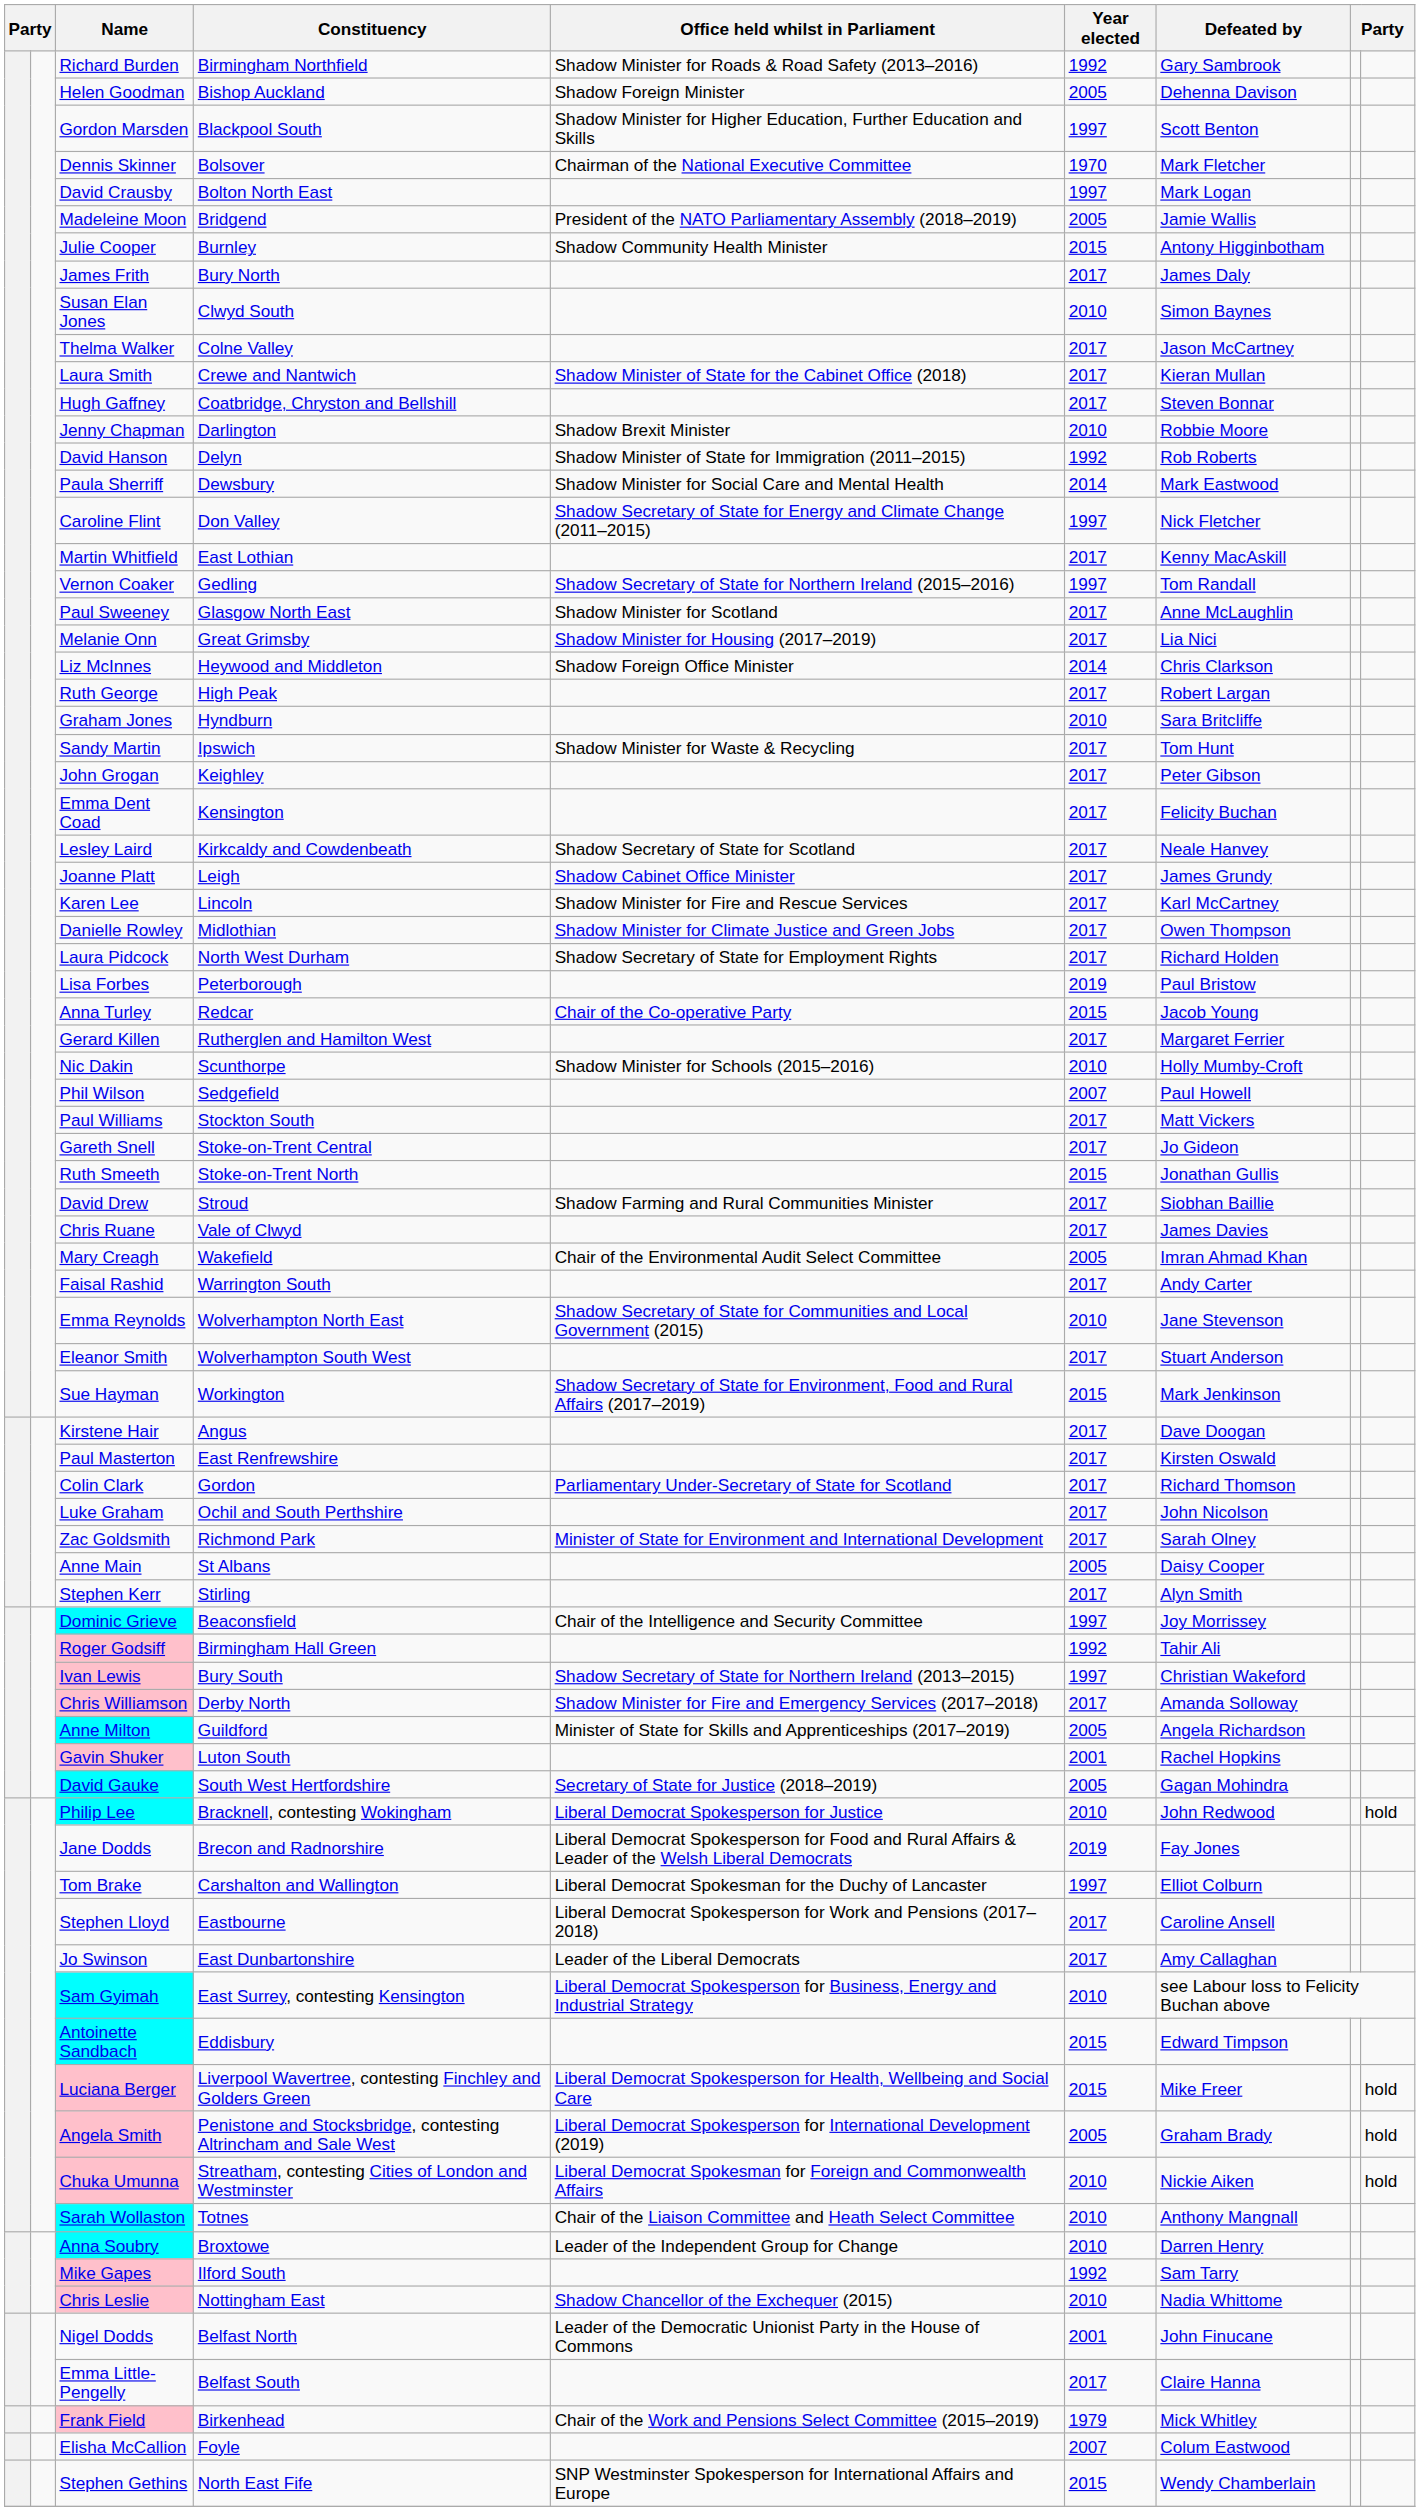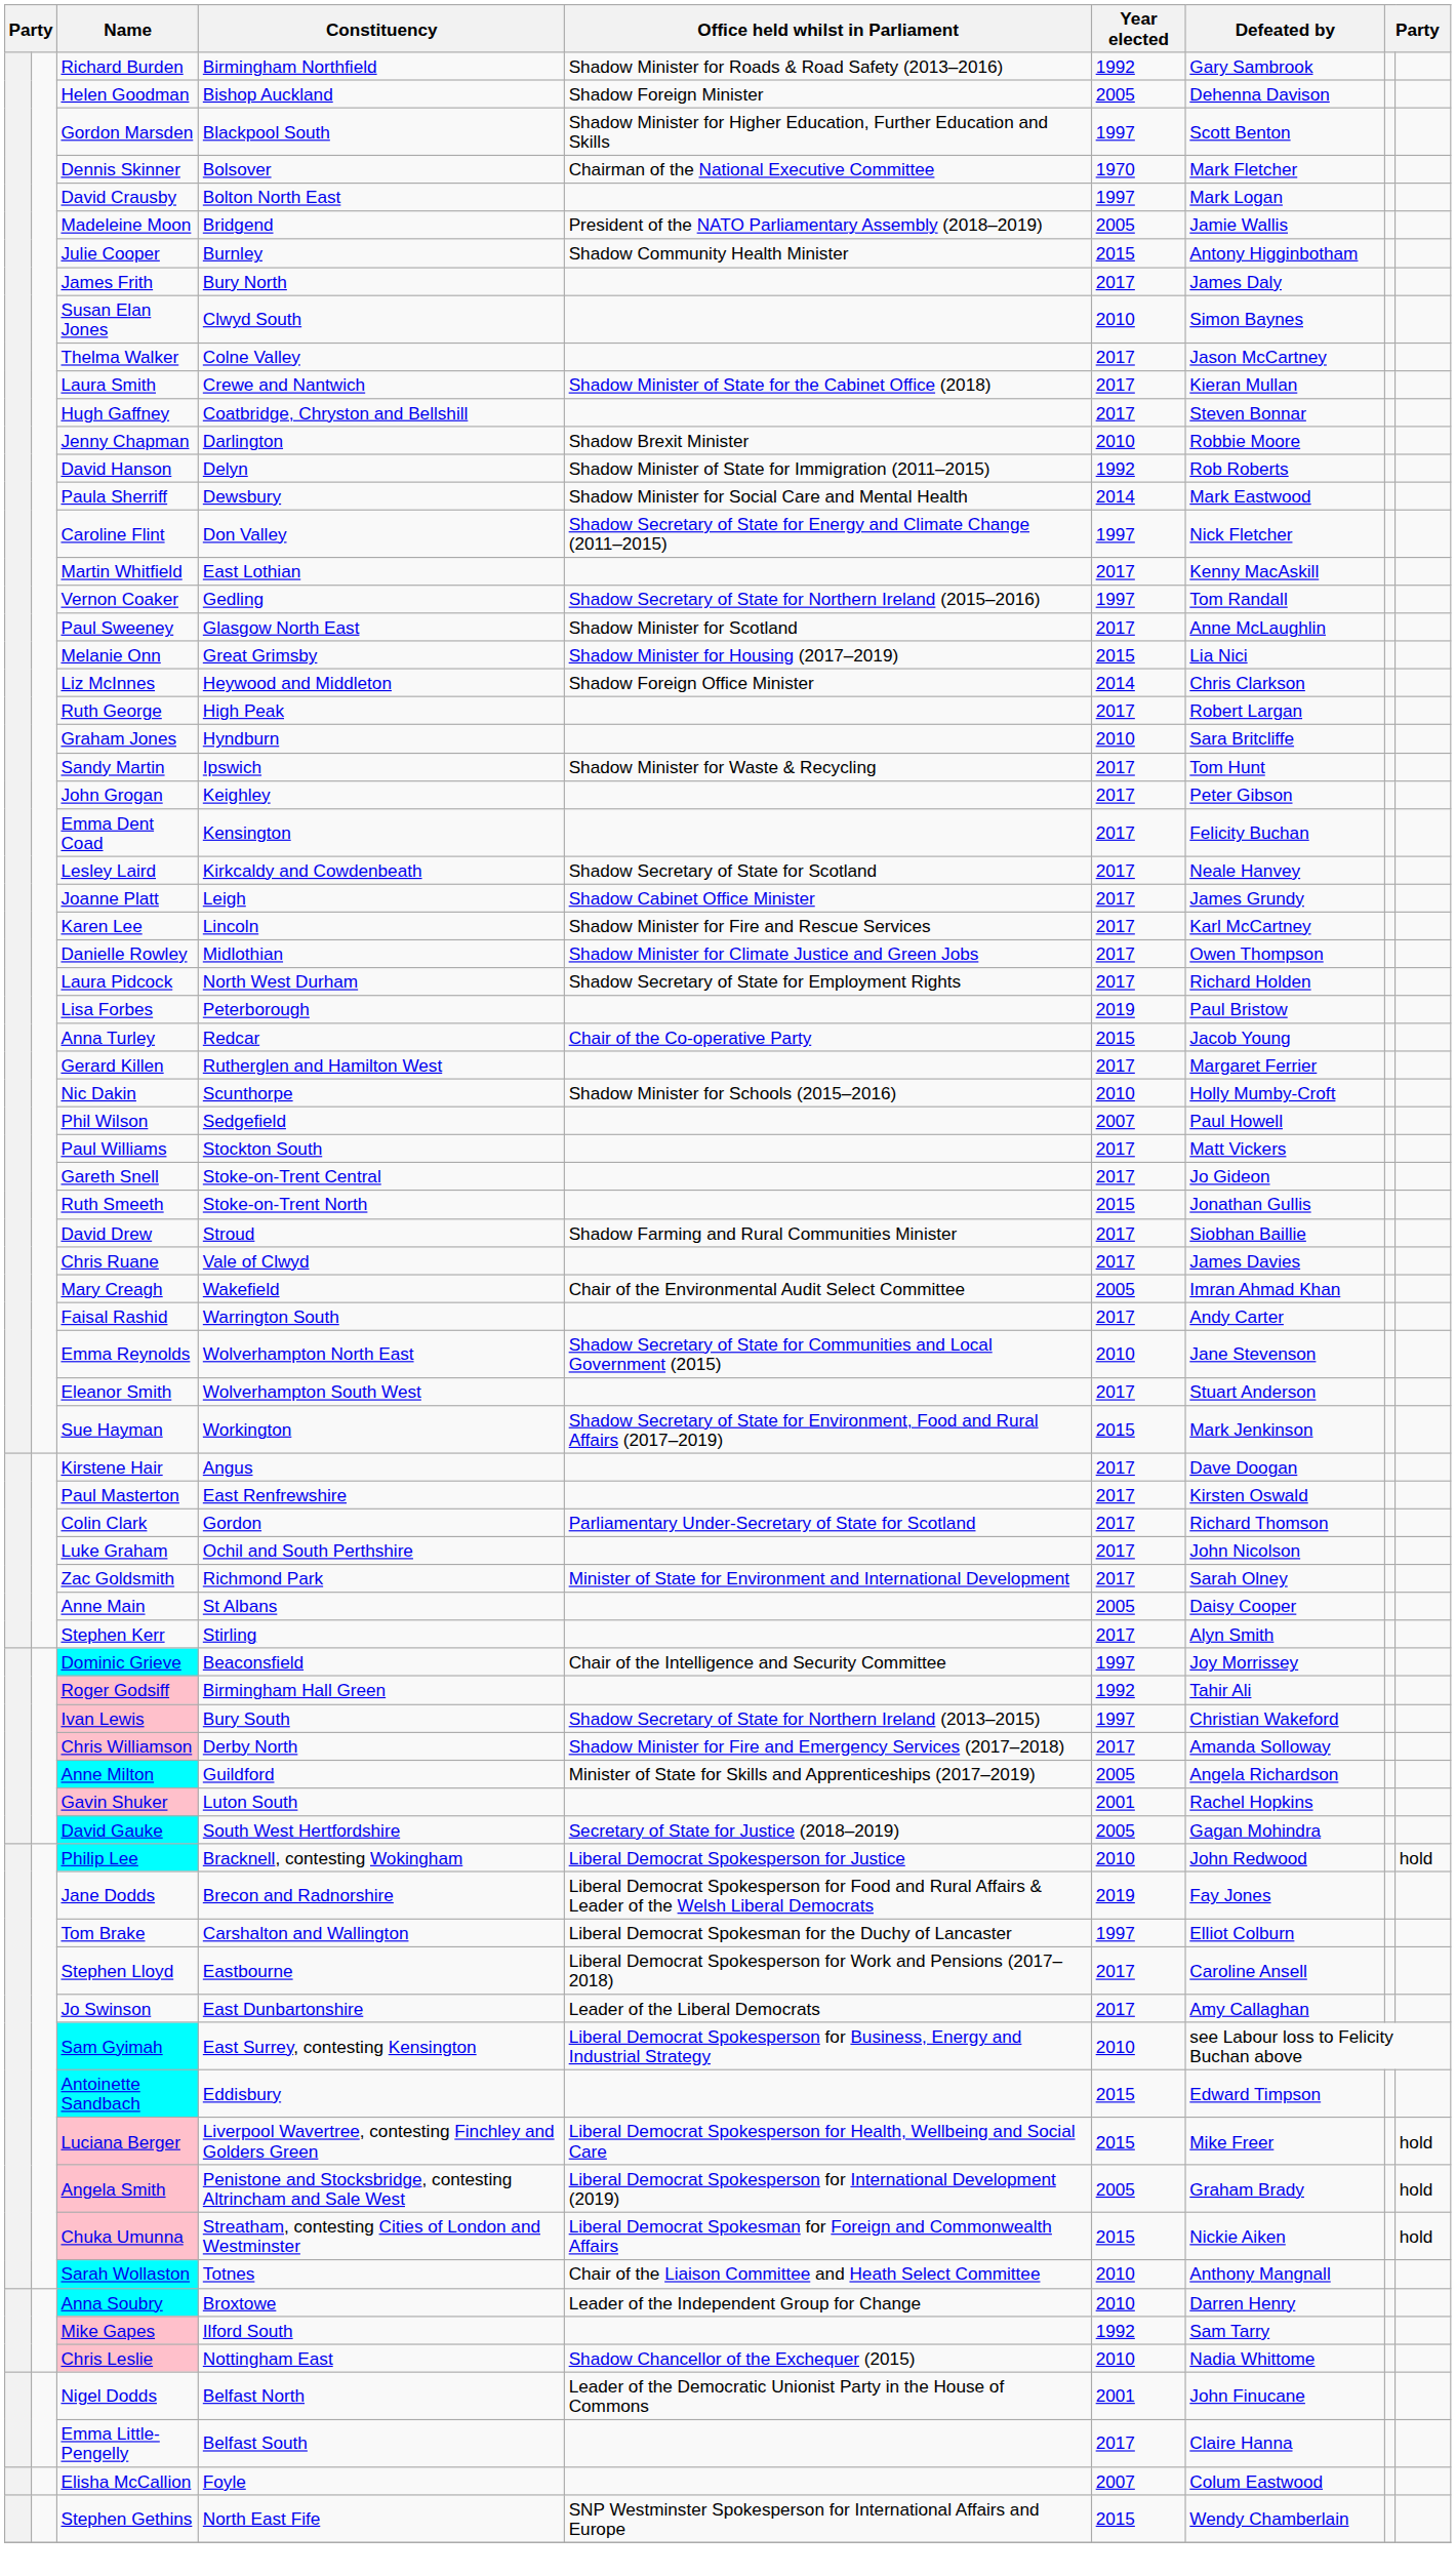Melanie Onn | Year elected: 2017 -> 2015
Chuka Umunna | Year elected: 2010 -> 2015
- row: Frank Field | Birkenhead | Chair of the Work and Pensions Select Committee (2015–2019) | 1979 | Mick Whitley
